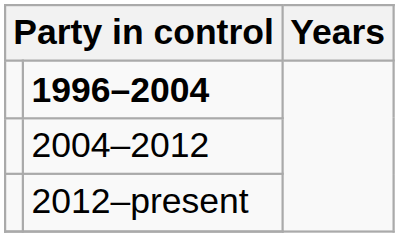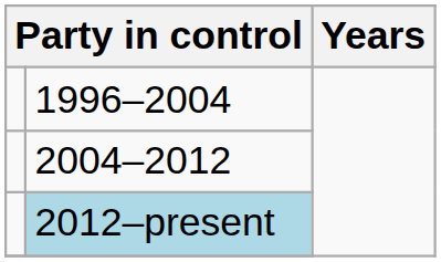1996–2004 | column 2: bold -> normal
2012–present | column 2: no background -> lightblue background
